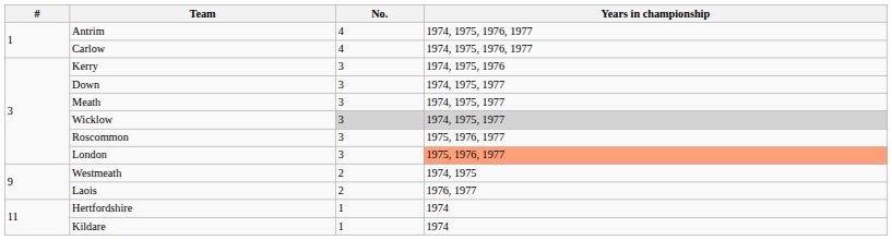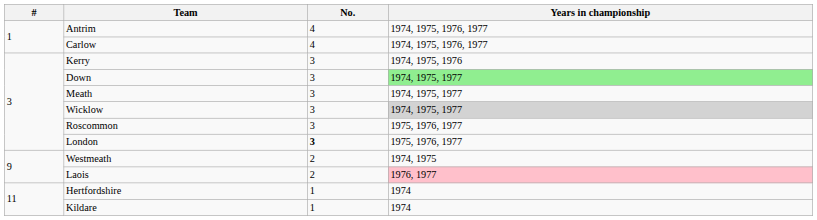Down | Years in championship: no background -> lightgreen background
Wicklow | No.: lightgrey background -> no background
London | No.: normal -> bold
London | Years in championship: lightsalmon background -> no background
Laois | Years in championship: no background -> pink background
